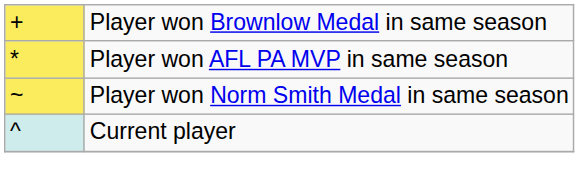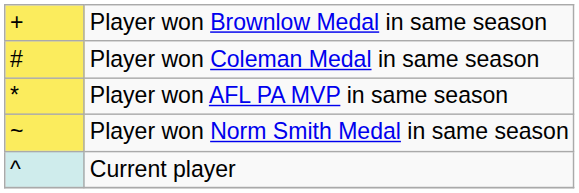+ row: # | Player won Coleman Medal in same season
